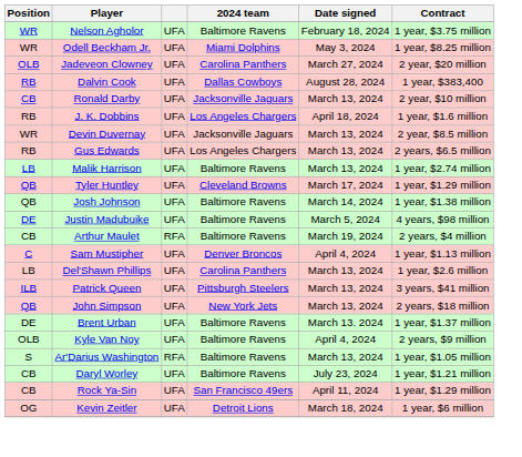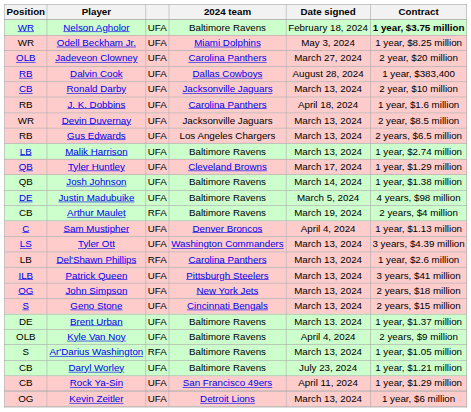Nelson Agholor | Contract: normal -> bold
J. K. Dobbins | 2024 team: Los Angeles Chargers -> Carolina Panthers
+ row: LS | Tyler Ott | UFA | Washington Commanders | March 13, 2024 | 3 years, $4.39 million
Del'Shawn Phillips | column 3: UFA -> RFA
John Simpson | Position: QB -> OG
+ row: S | Geno Stone | UFA | Cincinnati Bengals | March 13, 2024 | 2 years, $15 million
Kevin Zeitler | Date signed: March 18, 2024 -> March 13, 2024
